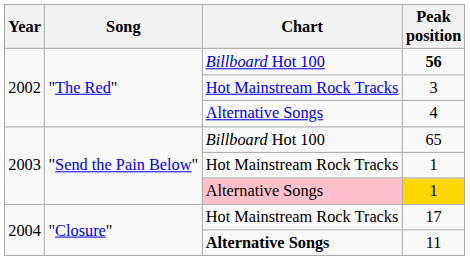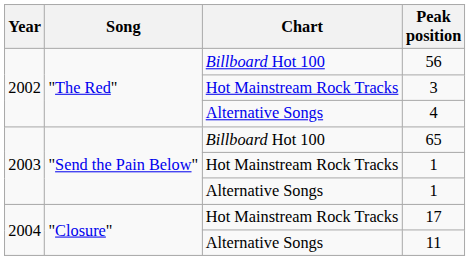56 | Peak position: bold -> normal
Alternative Songs / 1 | Chart: pink background -> no background
Alternative Songs / 1 | Peak position: gold background -> no background
11 | Chart: bold -> normal
